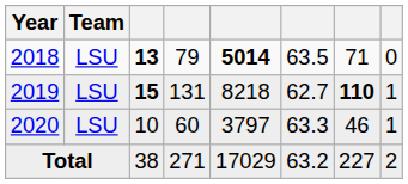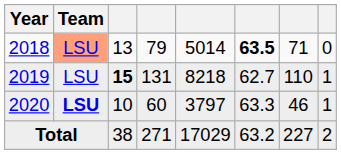2018 | Team: no background -> lightsalmon background
2018 | column 3: bold -> normal
2018 | column 5: bold -> normal
2018 | column 6: normal -> bold
2019 | column 7: bold -> normal
2020 | Team: normal -> bold
